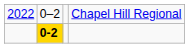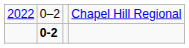row 2 | column 2: gold background -> no background
